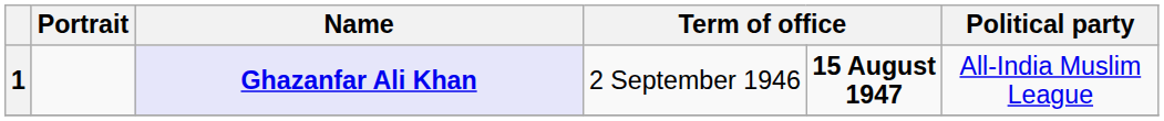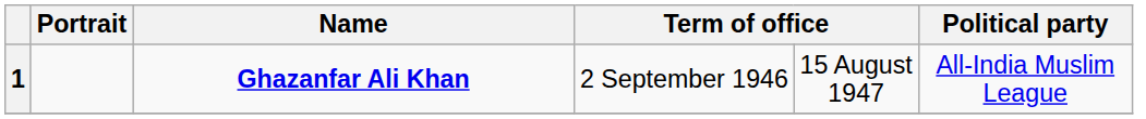1 | Name: lavender background -> no background
1 | column 5: bold -> normal
